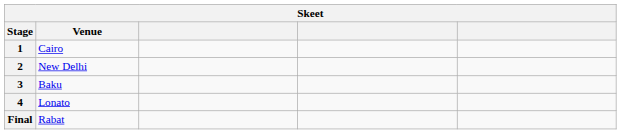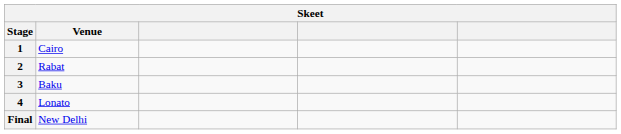2 | Venue: New Delhi -> Rabat
Final | Venue: Rabat -> New Delhi
